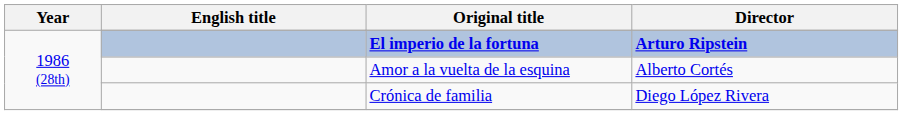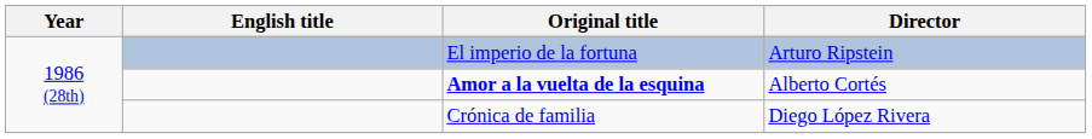El imperio de la fortuna | Original title: bold -> normal
El imperio de la fortuna | Director: bold -> normal
Amor a la vuelta de la esquina | Original title: normal -> bold
